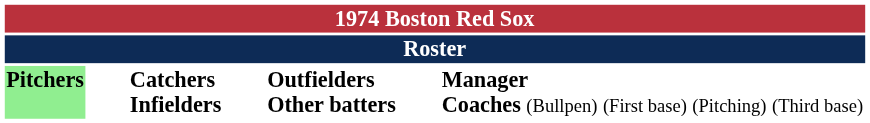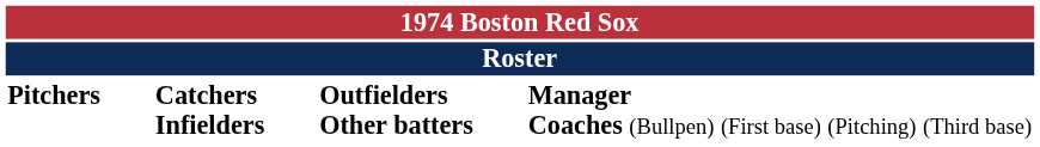Pitchers | column 1: lightgreen background -> no background
